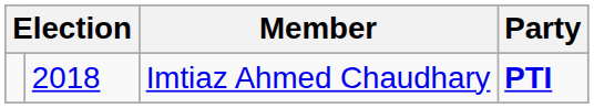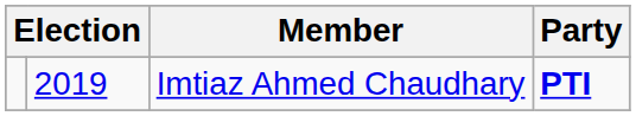Imtiaz Ahmed Chaudhary | column 2: 2018 -> 2019
